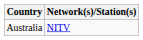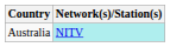Australia | Network(s)/Station(s): no background -> paleturquoise background
